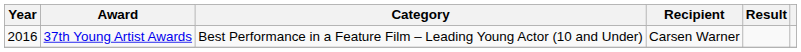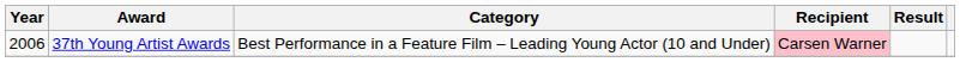37th Young Artist Awards | Year: 2016 -> 2006
37th Young Artist Awards | Recipient: no background -> pink background
